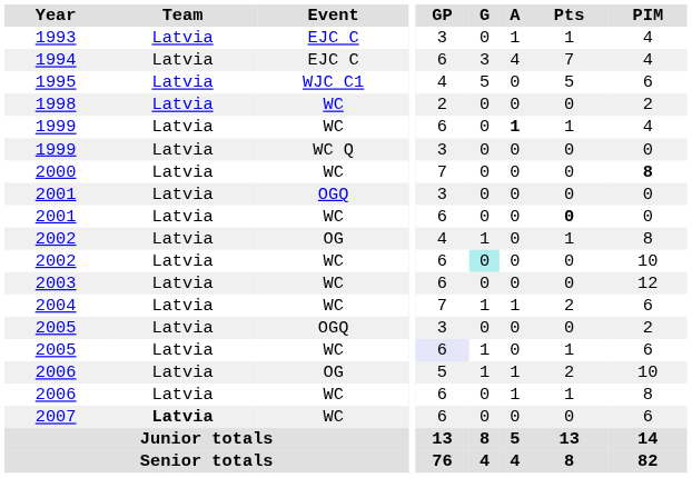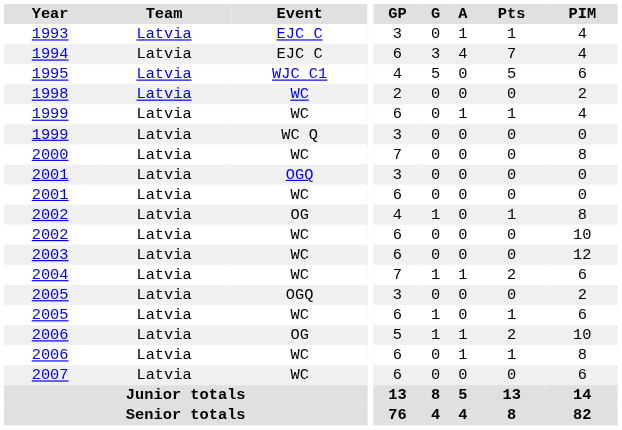1999 / WC | A: bold -> normal
2000 | PIM: bold -> normal
2001 / WC | Pts: bold -> normal
2002 / WC | G: paleturquoise background -> no background
2005 / WC | GP: lavender background -> no background
2007 | Team: bold -> normal
